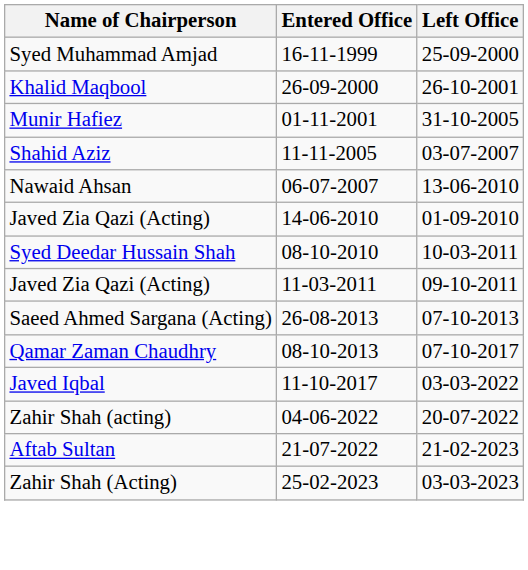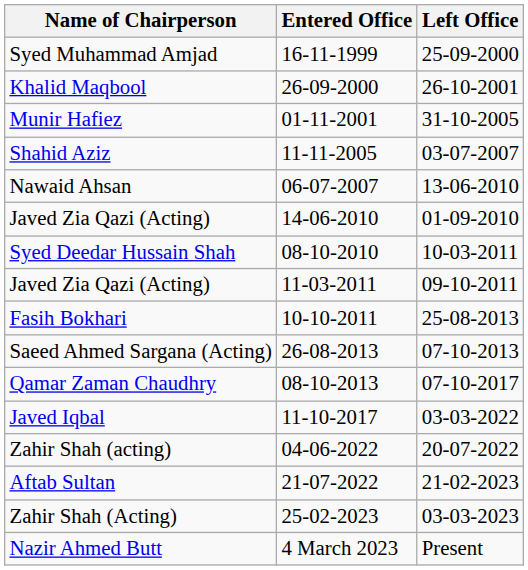+ row: Fasih Bokhari | 10-10-2011 | 25-08-2013
+ row: Nazir Ahmed Butt | 4 March 2023 | Present
